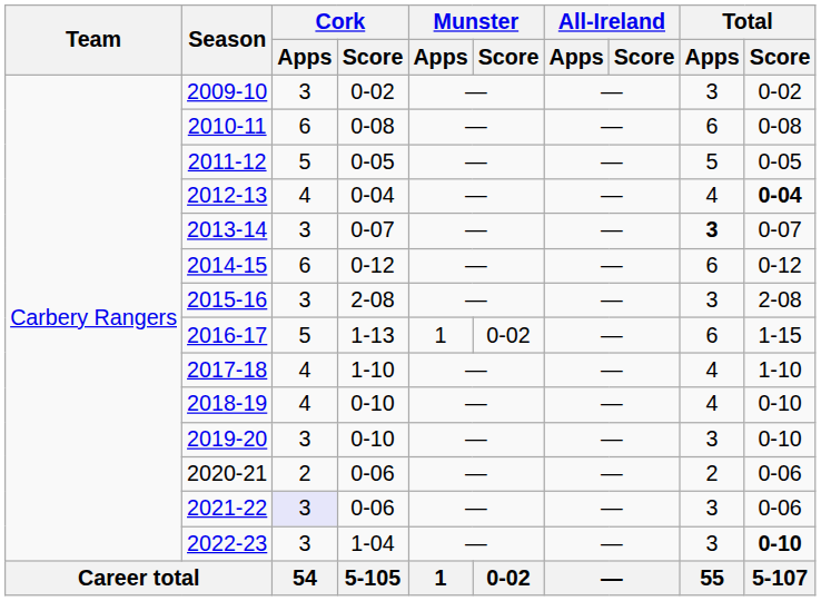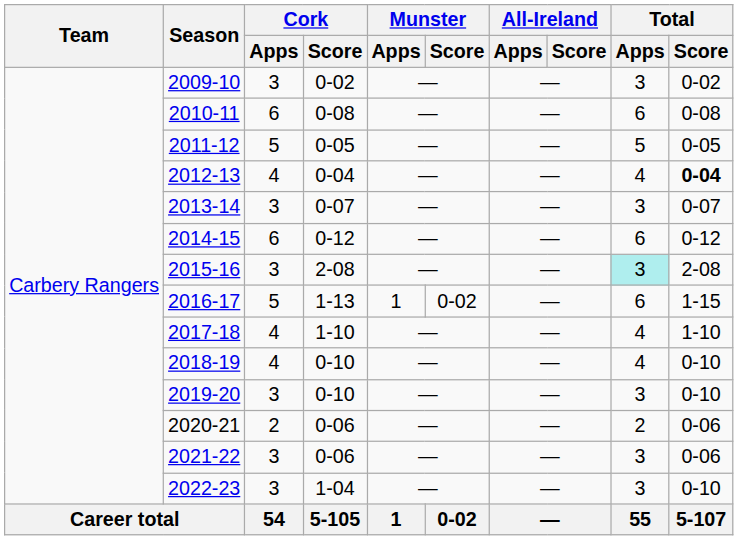2013-14 | Total / Apps: bold -> normal
2015-16 | Total / Apps: no background -> paleturquoise background
2021-22 | Cork / Apps: lavender background -> no background
2022-23 | Total / Score: bold -> normal
